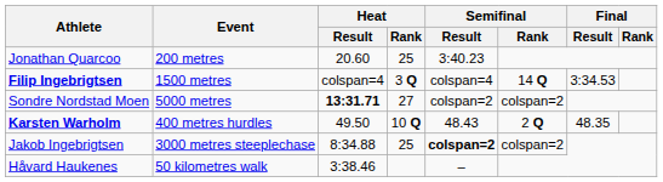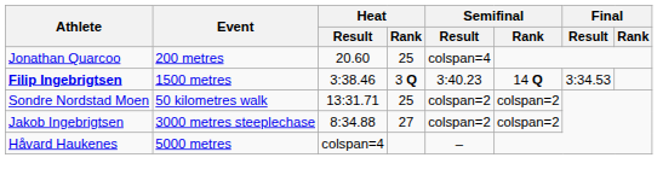Jonathan Quarcoo | Semifinal / Result: 3:40.23 -> colspan=4
Filip Ingebrigtsen | Heat / Result: colspan=4 -> 3:38.46
Filip Ingebrigtsen | Semifinal / Result: colspan=4 -> 3:40.23
Sondre Nordstad Moen | Event: 5000 metres -> 50 kilometres walk
Sondre Nordstad Moen | Heat / Result: bold -> normal
Sondre Nordstad Moen | Heat / Rank: 27 -> 25
- row: Karsten Warholm | 400 metres hurdles | 49.50 | 10 Q | 48.43 | 2 Q | 48.35
Jakob Ingebrigtsen | Heat / Rank: 25 -> 27
Jakob Ingebrigtsen | Semifinal / Result: bold -> normal
Håvard Haukenes | Event: 50 kilometres walk -> 5000 metres
Håvard Haukenes | Heat / Result: 3:38.46 -> colspan=4
